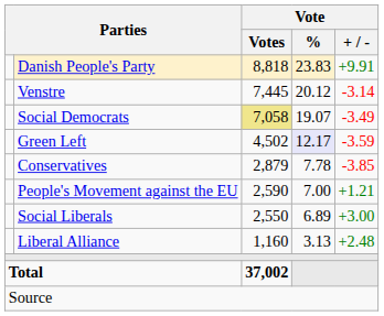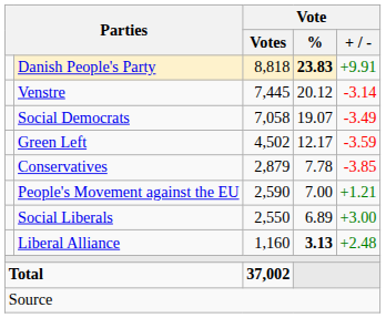Danish People's Party | Vote / %: normal -> bold
Social Democrats | Vote / Votes: khaki background -> no background
Green Left | Vote / %: lavender background -> no background
Liberal Alliance | Vote / %: normal -> bold
